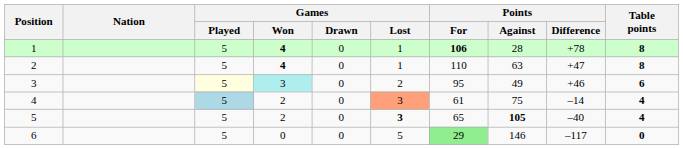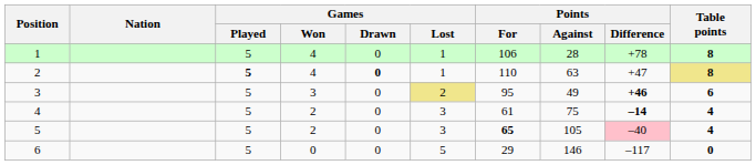row 3 | Games / Won: bold -> normal
row 3 | Points / For: bold -> normal
row 4 | Games / Played: normal -> bold
row 4 | Games / Won: bold -> normal
row 4 | Games / Drawn: normal -> bold
row 4 | Table points: no background -> khaki background
row 5 | Games / Played: lightyellow background -> no background
row 5 | Games / Won: paleturquoise background -> no background
row 5 | Games / Lost: no background -> khaki background
row 5 | Points / Difference: normal -> bold
row 6 | Games / Played: lightblue background -> no background
row 6 | Games / Lost: lightsalmon background -> no background
row 6 | Points / Difference: normal -> bold
row 7 | Games / Lost: bold -> normal
row 7 | Points / For: normal -> bold
row 7 | Points / Against: bold -> normal
row 7 | Points / Difference: no background -> pink background
row 8 | Points / For: lightgreen background -> no background
